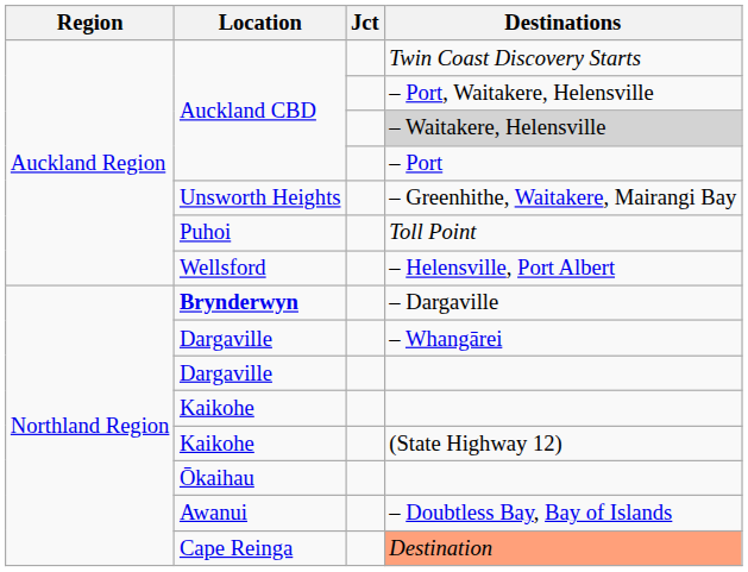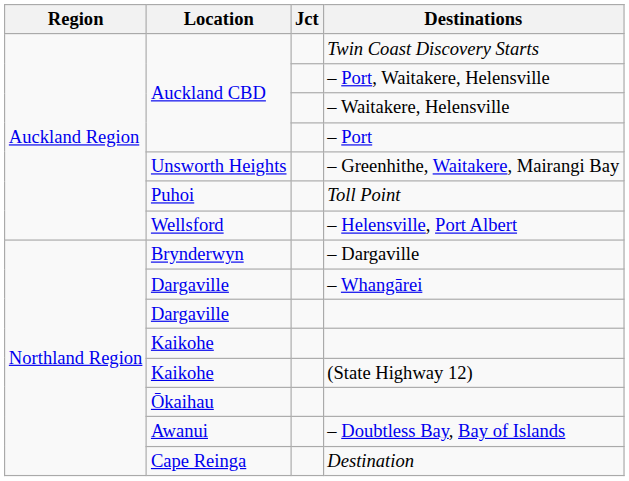– Waitakere, Helensville | Destinations: lightgrey background -> no background
– Dargaville | Location: bold -> normal
Destination | Destinations: lightsalmon background -> no background
